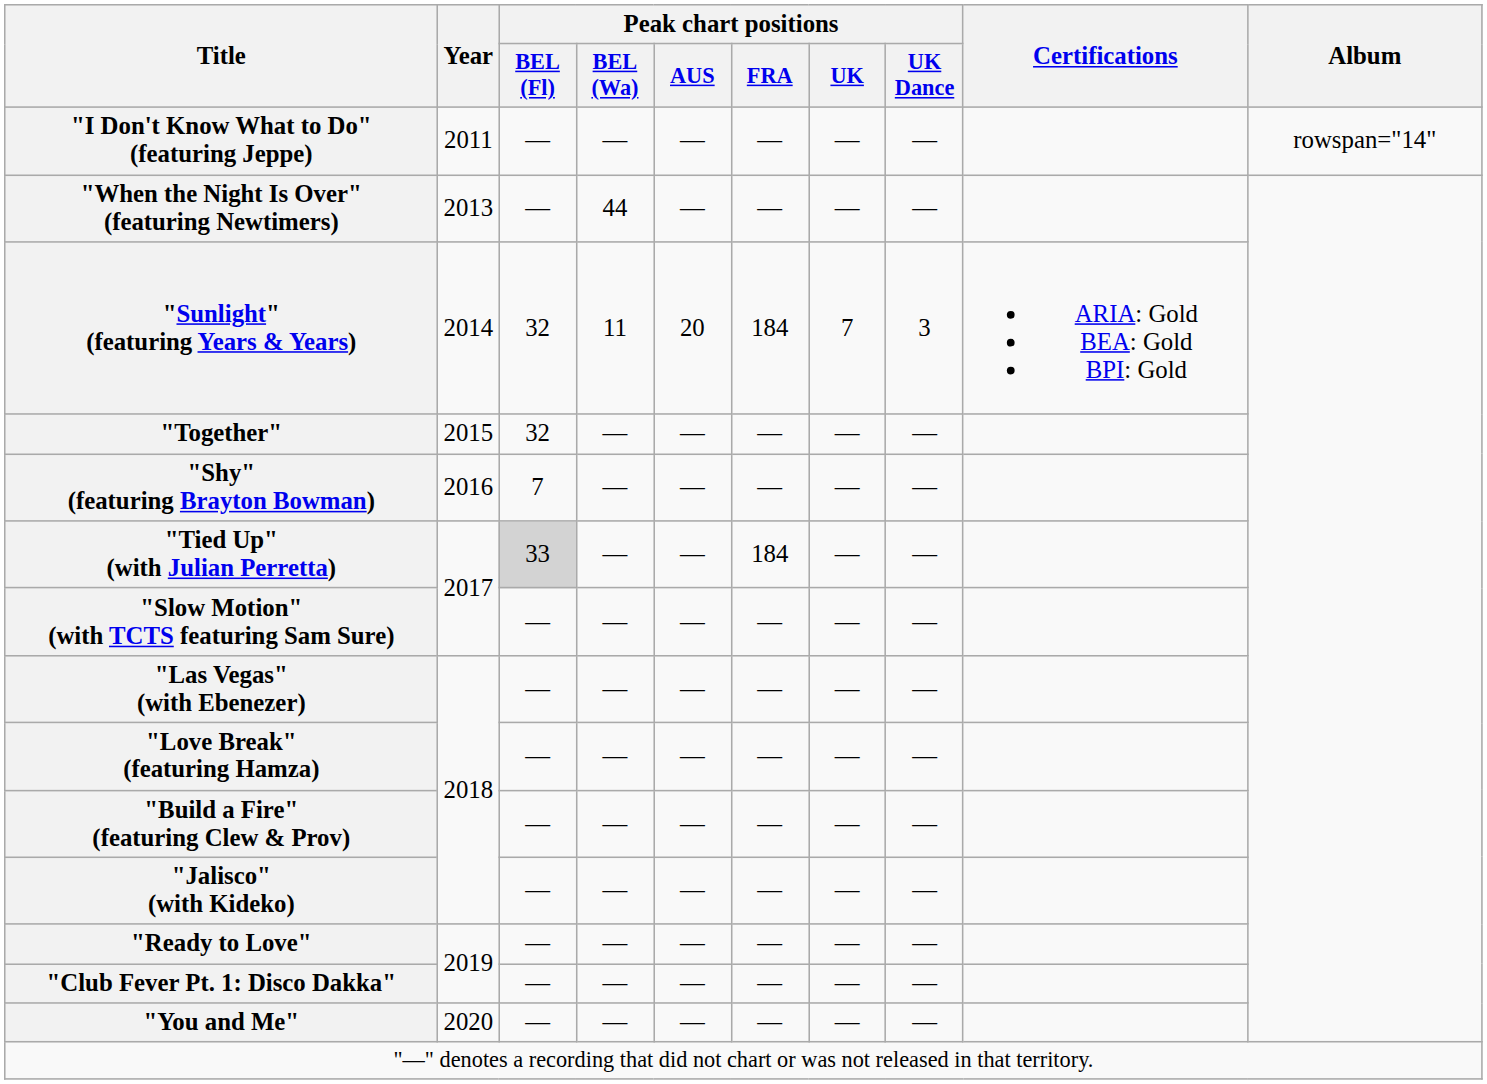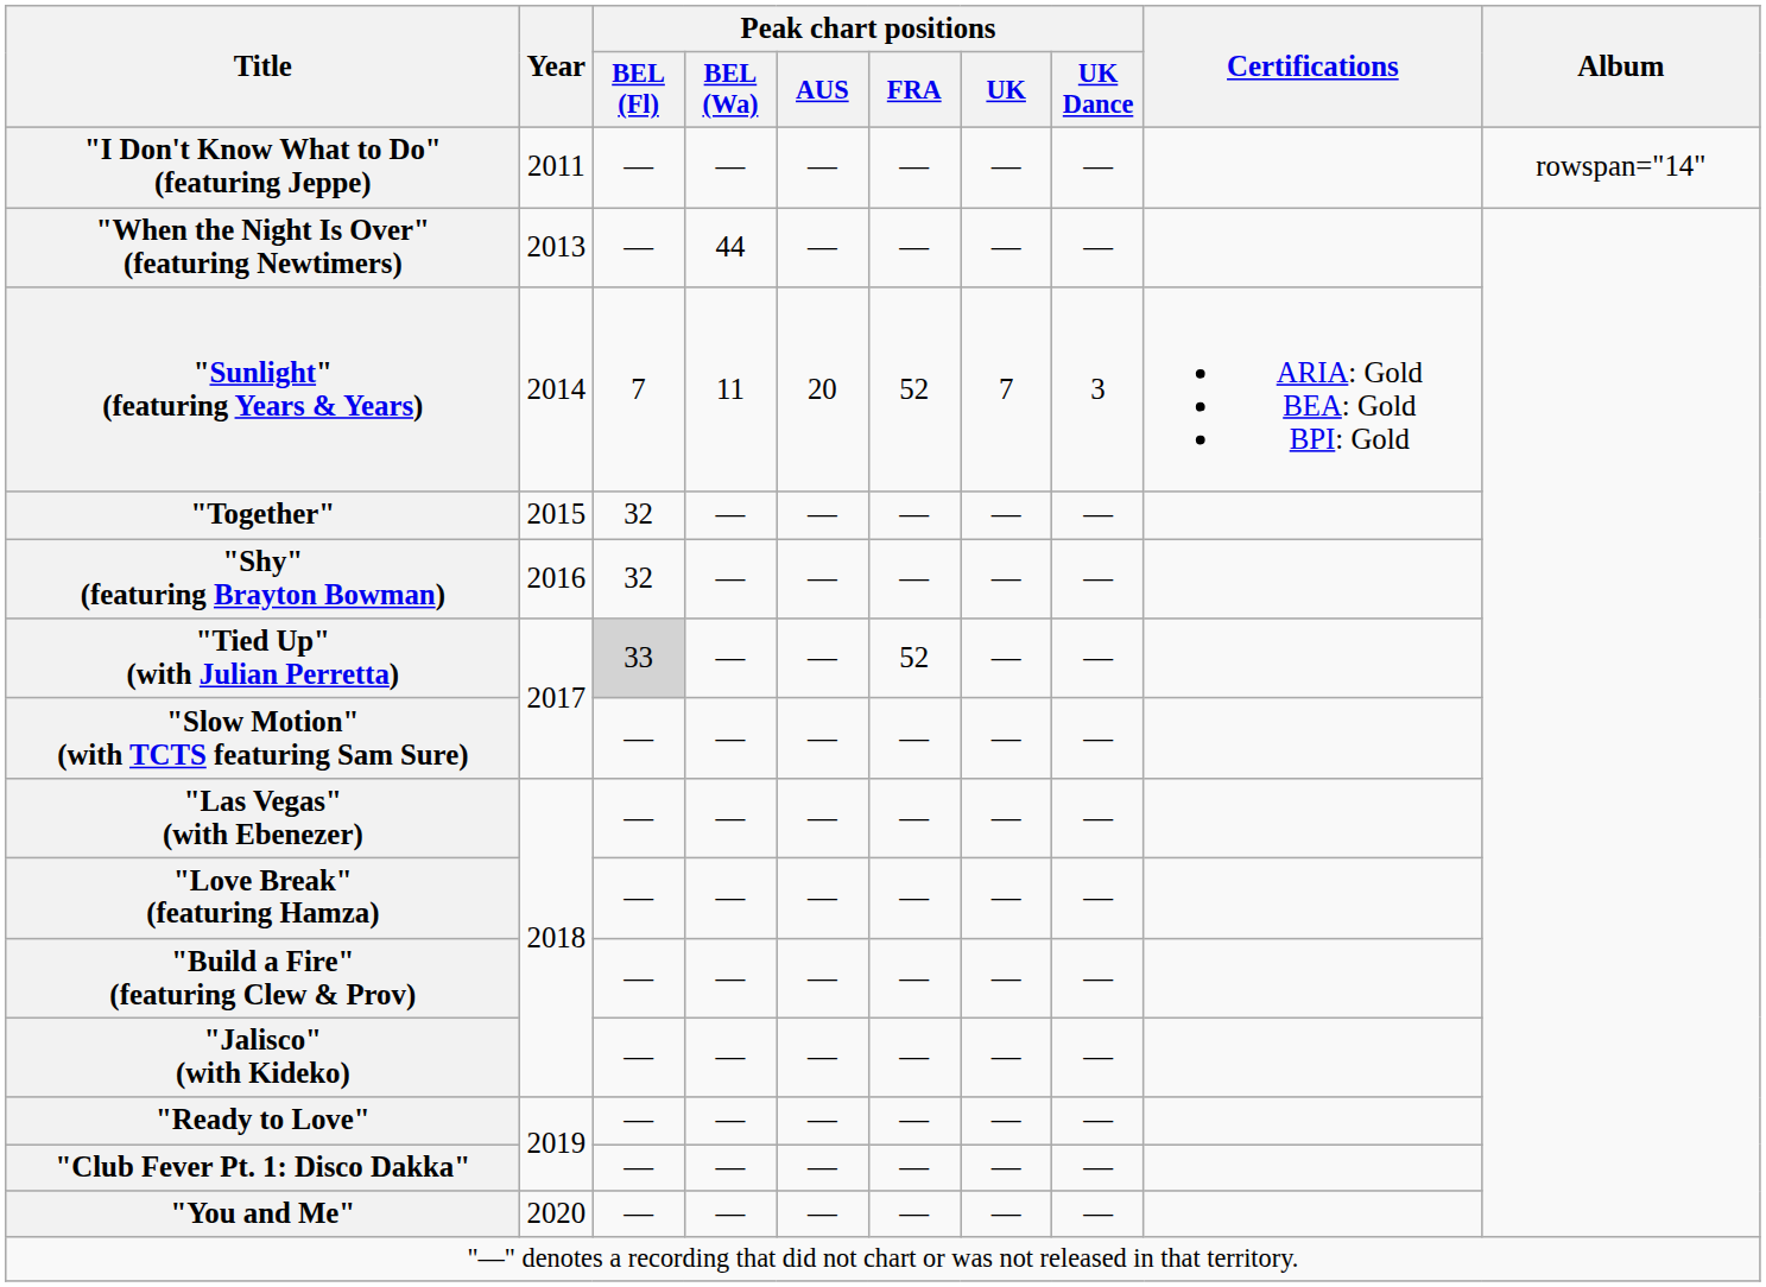"Sunlight" (featuring Years & Years) | Peak chart positions / BEL (Fl): 32 -> 7
"Sunlight" (featuring Years & Years) | Peak chart positions / FRA: 184 -> 52
"Shy" (featuring Brayton Bowman) | Peak chart positions / BEL (Fl): 7 -> 32
"Tied Up" (with Julian Perretta) | Peak chart positions / FRA: 184 -> 52
